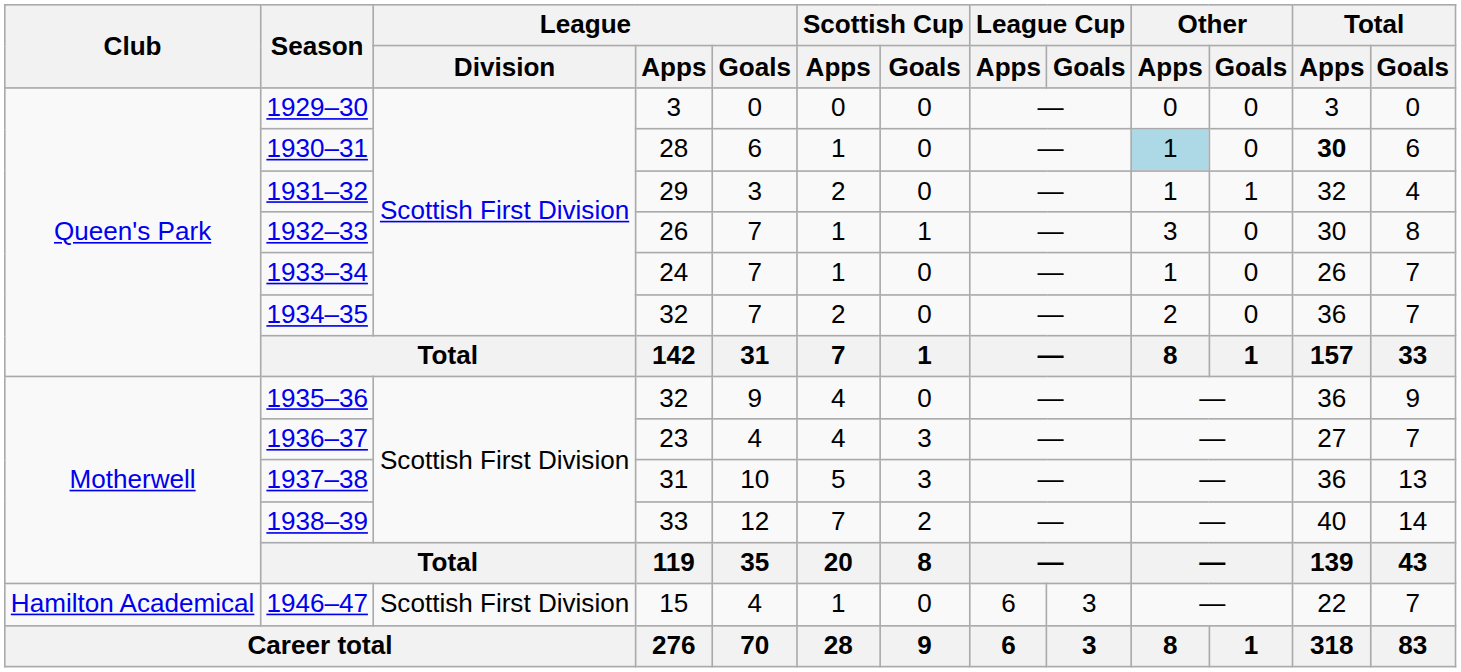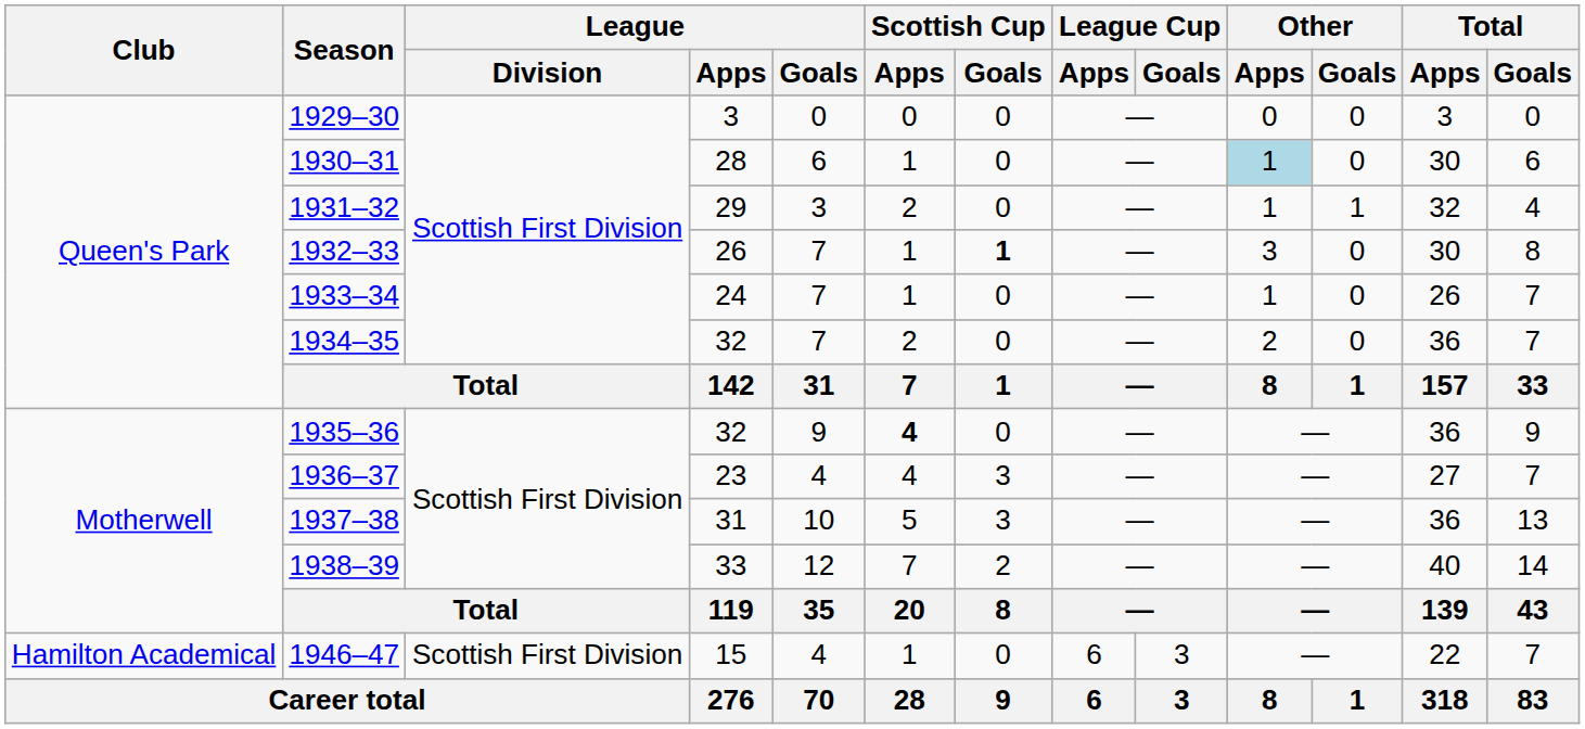1930–31 | Total / Apps: bold -> normal
1932–33 | Scottish Cup / Goals: normal -> bold
1935–36 | Scottish Cup / Apps: normal -> bold
